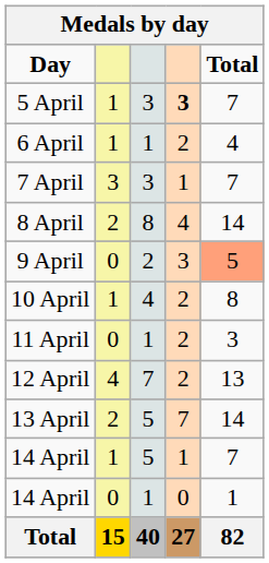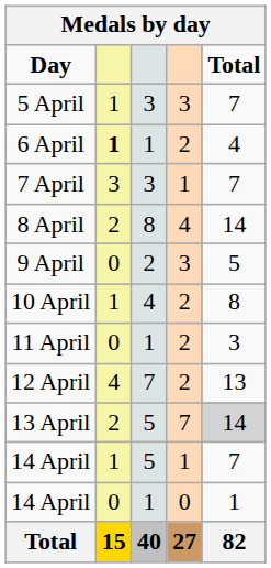5 April | column 4: bold -> normal
6 April | column 2: normal -> bold
9 April | Total: lightsalmon background -> no background
13 April | Total: no background -> lightgrey background
